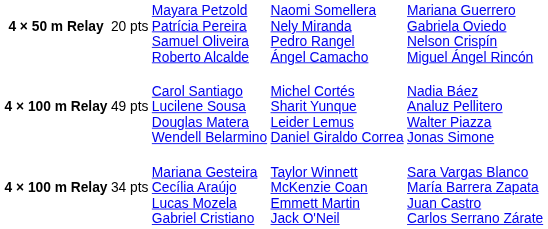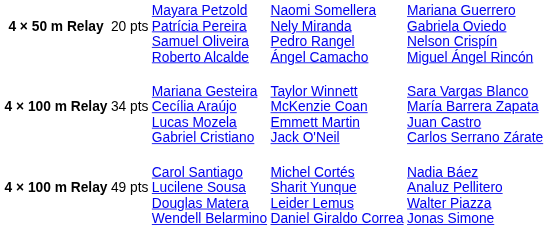rows swapped: 34 pts <-> 49 pts
